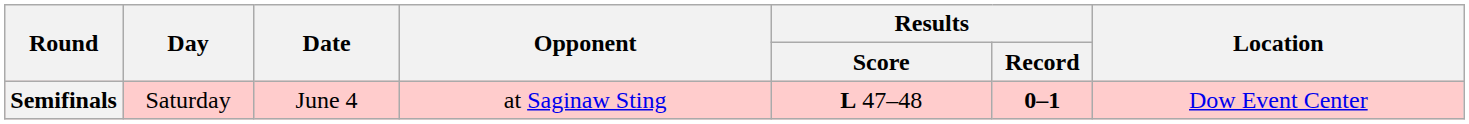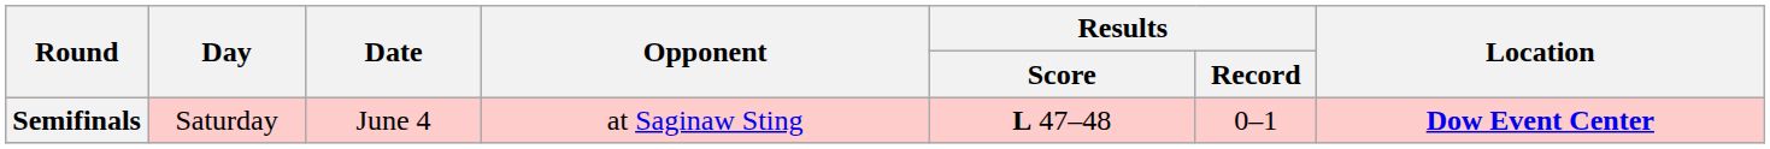Semifinals | Results / Record: bold -> normal
Semifinals | Location: normal -> bold
